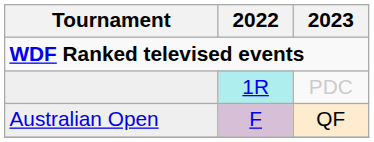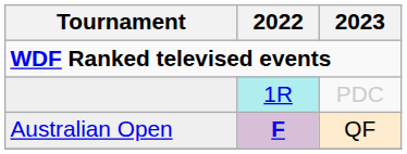Australian Open | 2022: normal -> bold
